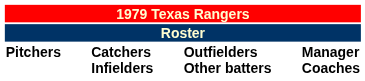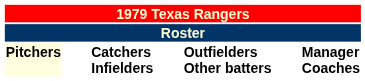Pitchers | column 1: no background -> lightyellow background
